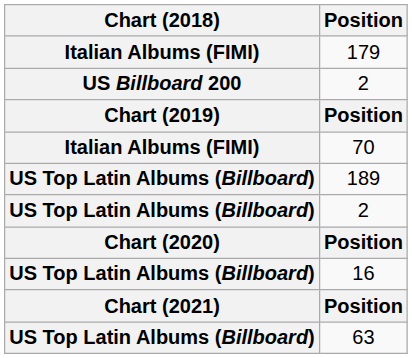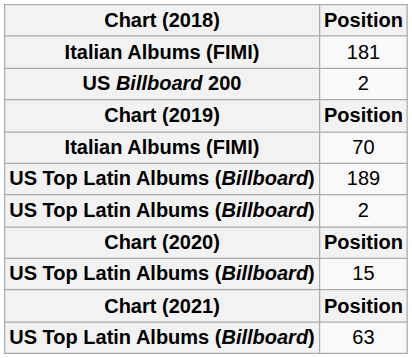row 2 | Position: 179 -> 181
row 9 | Position: 16 -> 15
